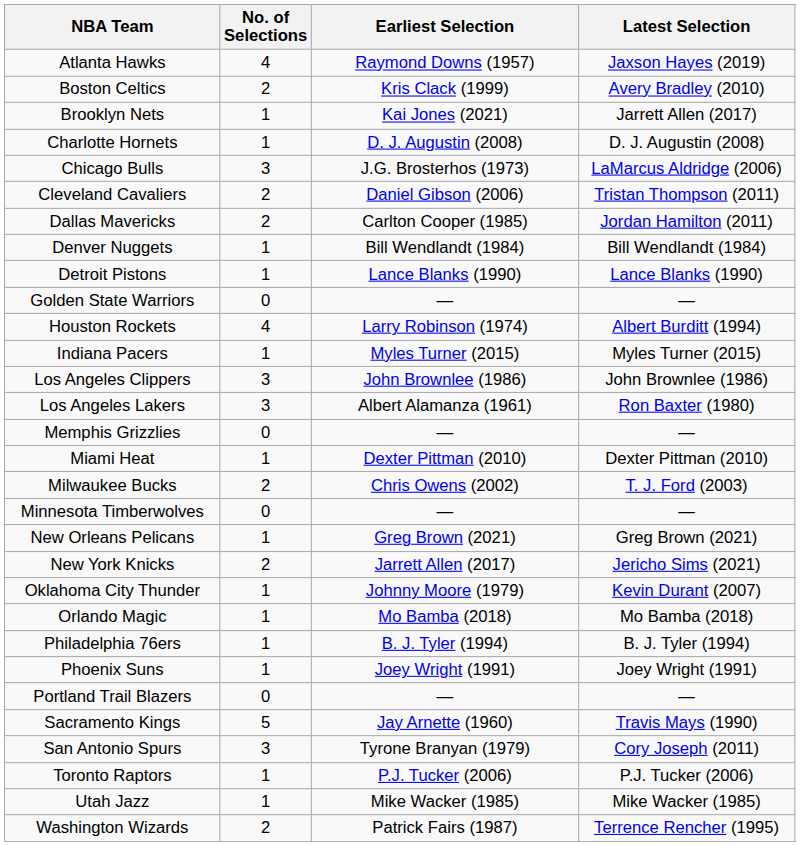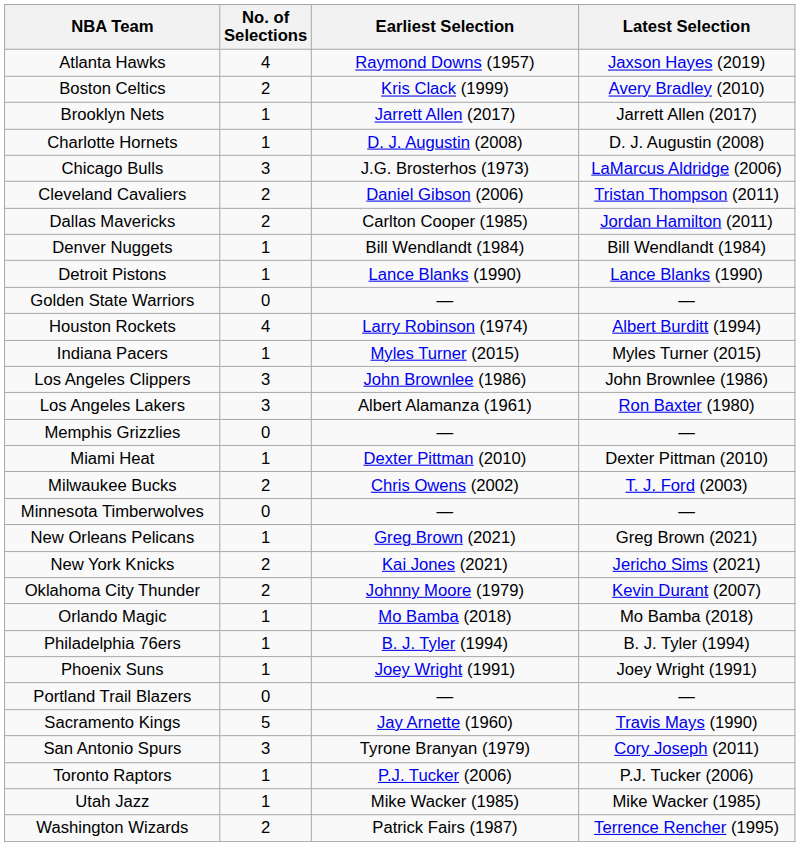Brooklyn Nets | Earliest Selection: Kai Jones (2021) -> Jarrett Allen (2017)
New York Knicks | Earliest Selection: Jarrett Allen (2017) -> Kai Jones (2021)
Oklahoma City Thunder | No. of Selections: 1 -> 2
